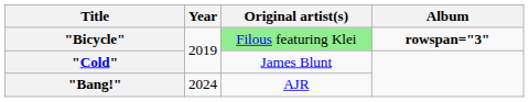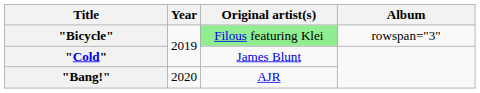"Bicycle" | Album: bold -> normal
"Bang!" | Year: 2024 -> 2020
